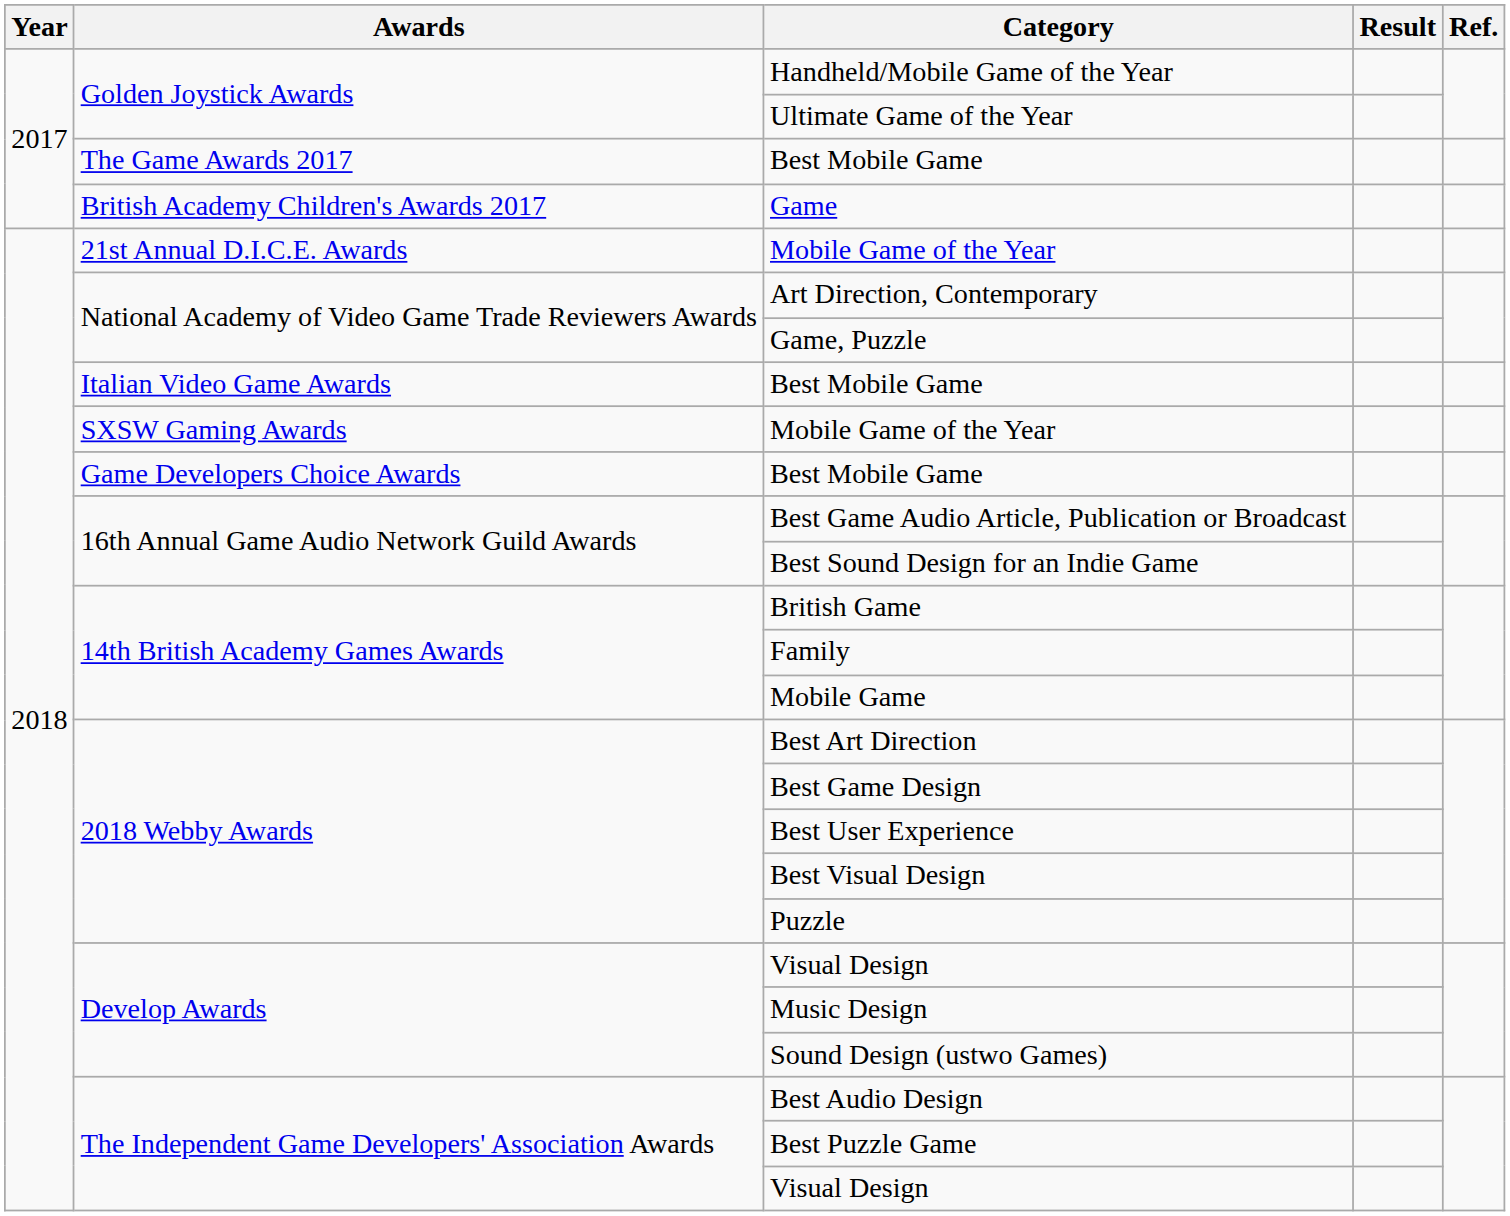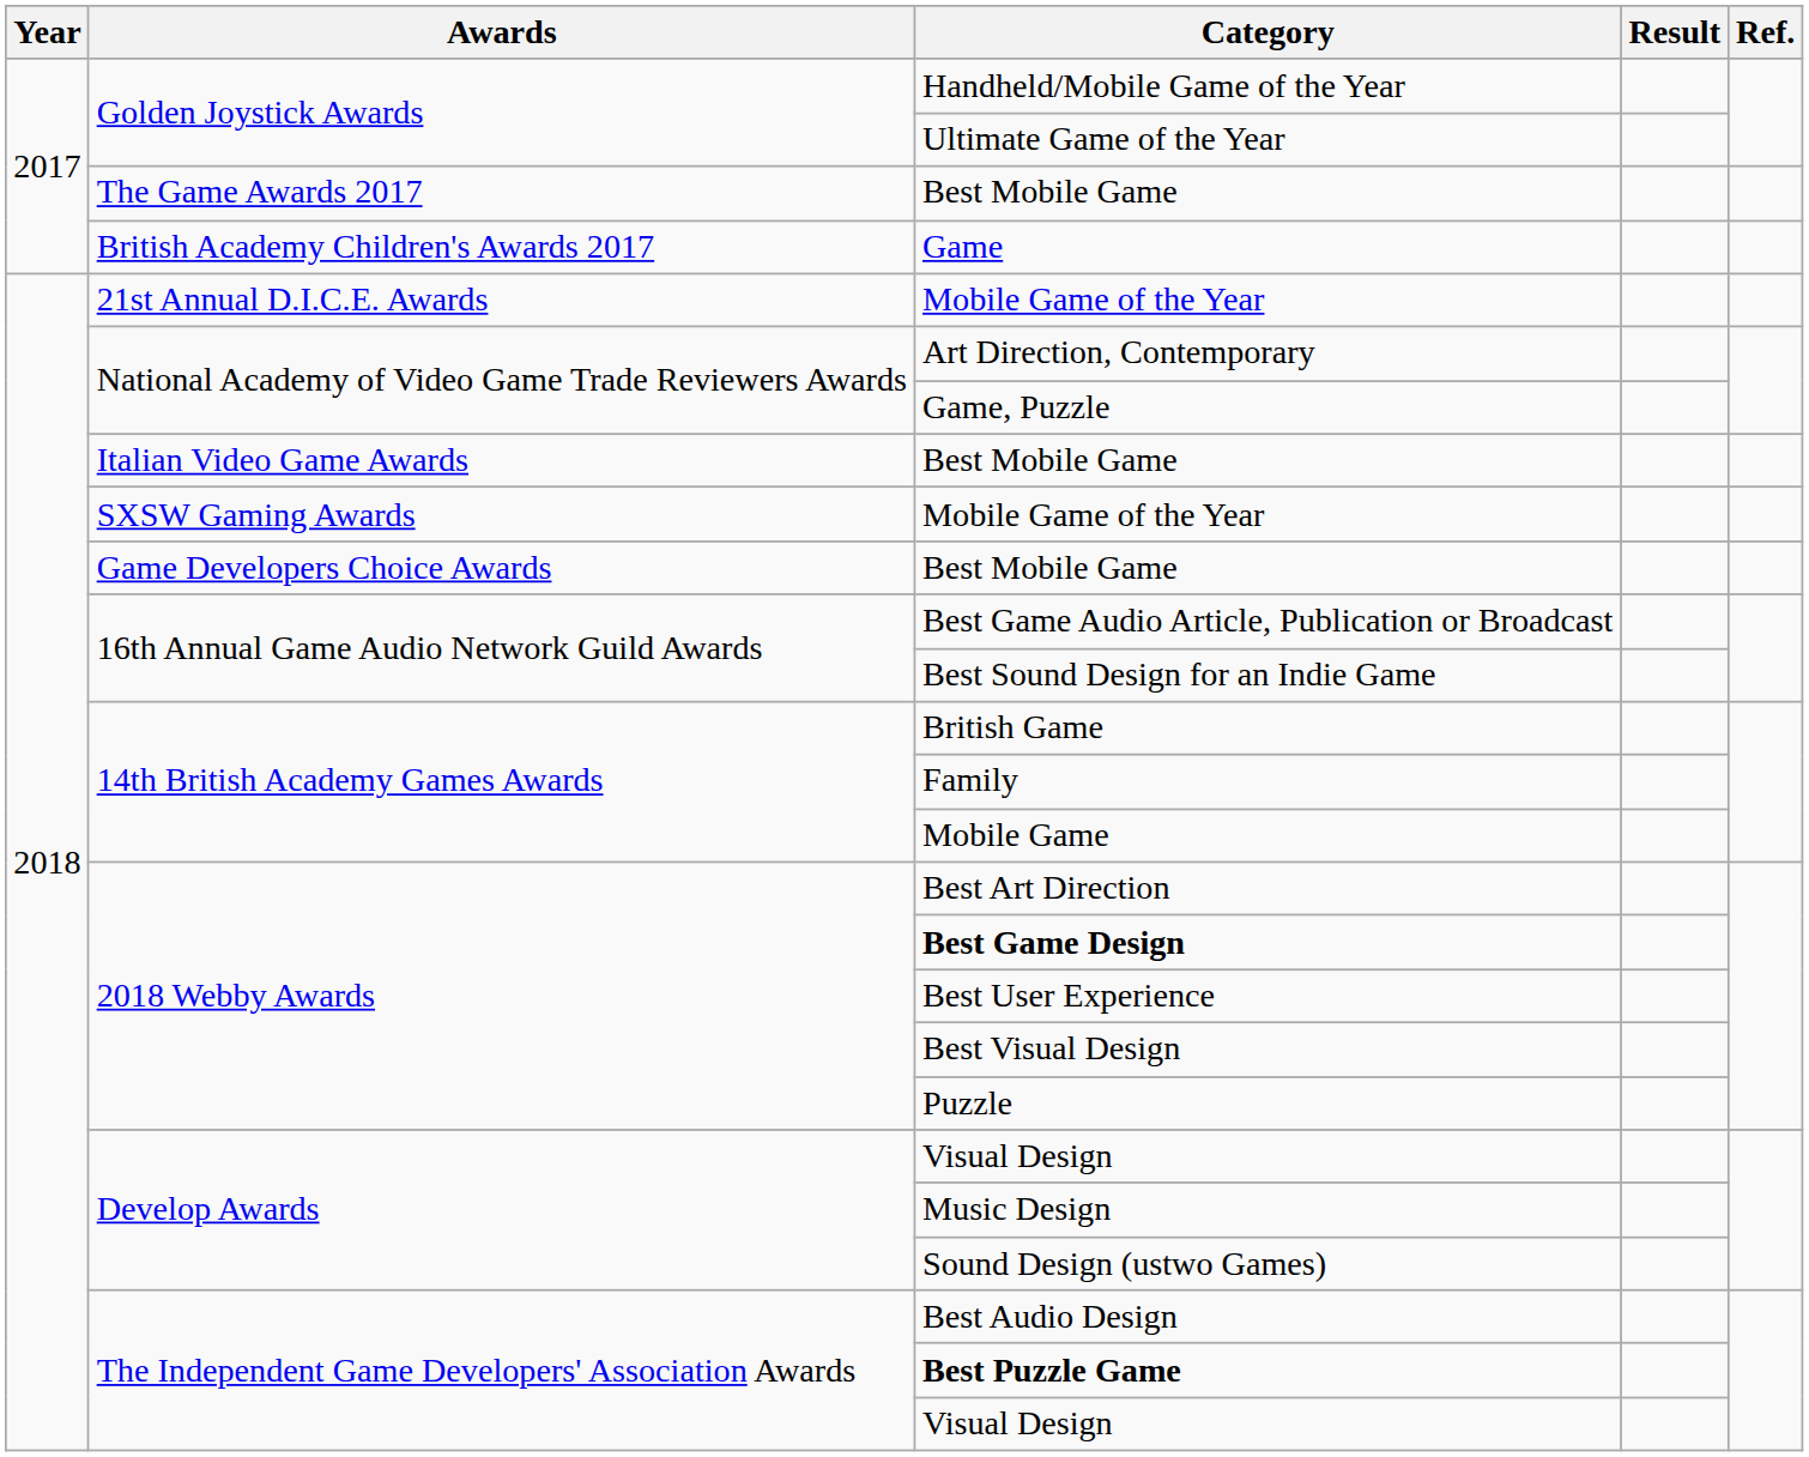Best Game Design | Category: normal -> bold
Best Puzzle Game | Category: normal -> bold
